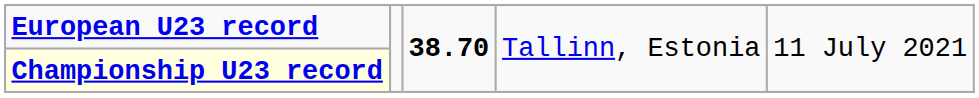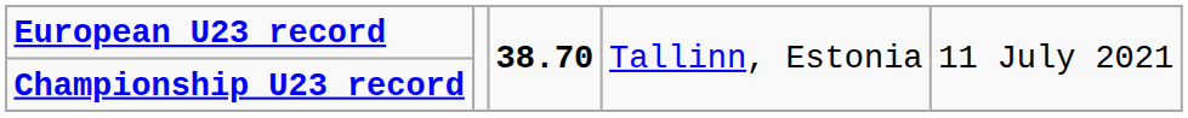Championship U23 record | column 1: lightyellow background -> no background
